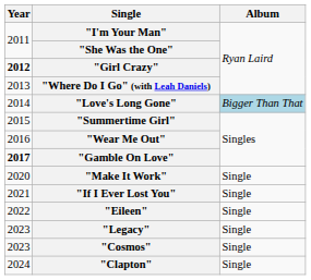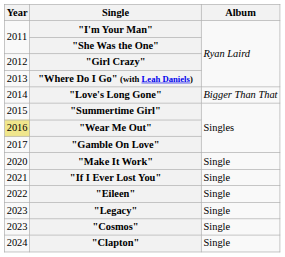"Girl Crazy" | Year: bold -> normal
"Love's Long Gone" | Album: lightblue background -> no background
"Wear Me Out" | Year: no background -> khaki background
"Gamble On Love" | Year: bold -> normal
